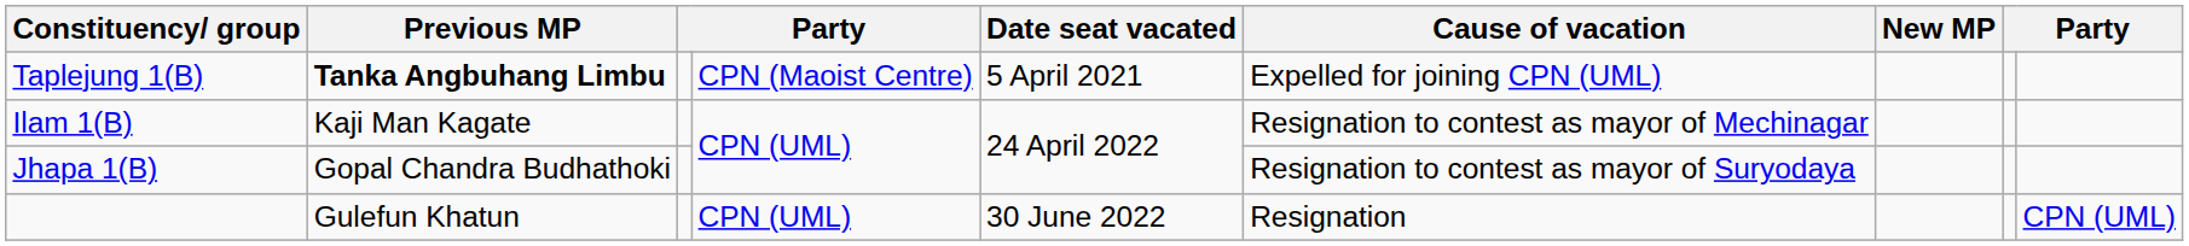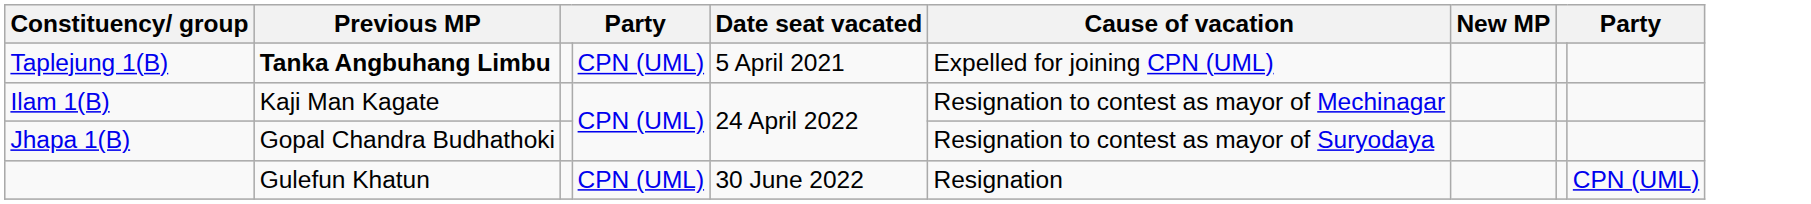Taplejung 1(B) | column 4: CPN (Maoist Centre) -> CPN (UML)
